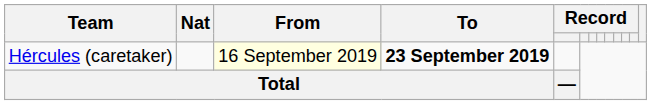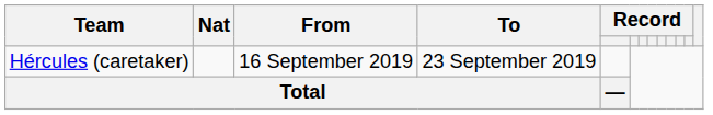Hércules (caretaker) | From: lightyellow background -> no background
Hércules (caretaker) | To: bold -> normal
